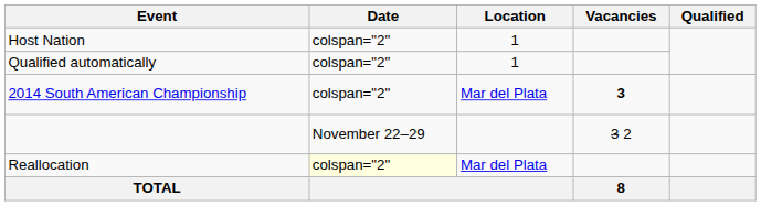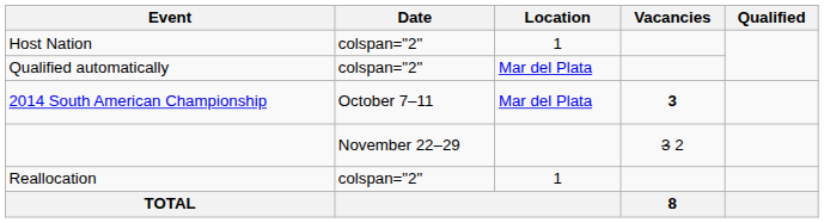Qualified automatically | Location: 1 -> Mar del Plata
2014 South American Championship | Date: colspan="2" -> October 7–11
Reallocation | Date: lightyellow background -> no background
Reallocation | Location: Mar del Plata -> 1
